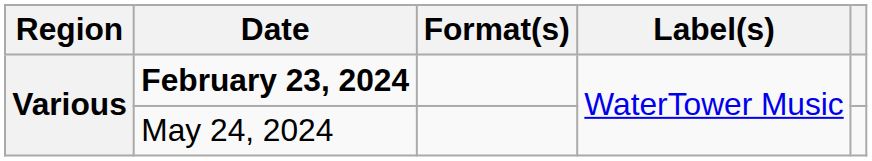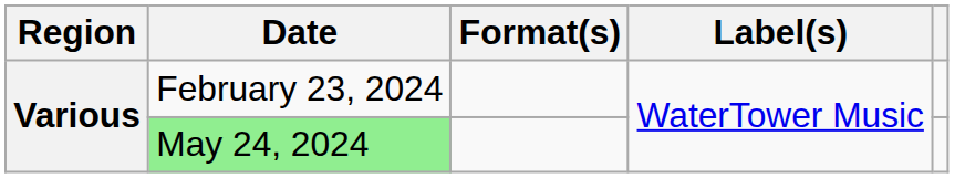February 23, 2024 | Date: bold -> normal
May 24, 2024 | Date: no background -> lightgreen background
